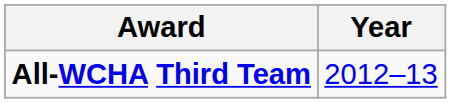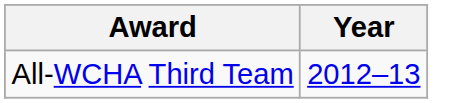row 2 | Award: bold -> normal
